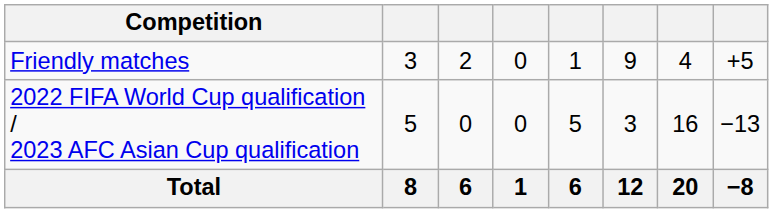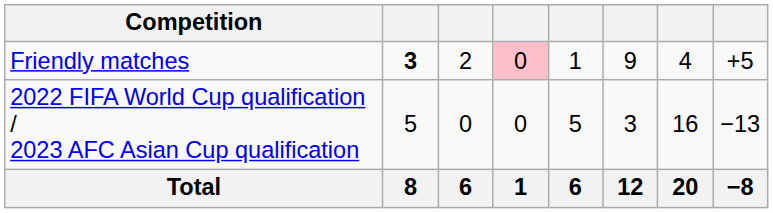Friendly matches | column 2: normal -> bold
Friendly matches | column 4: no background -> pink background
